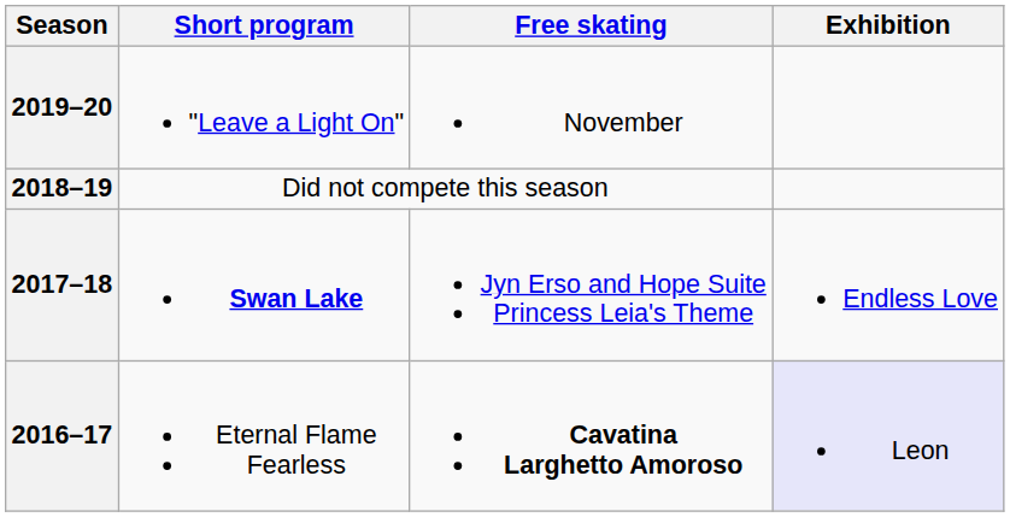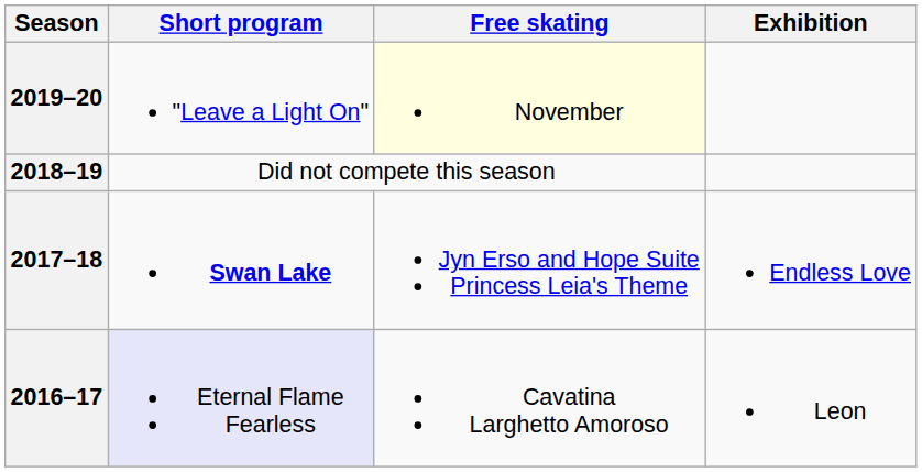2019–20 | Free skating: no background -> lightyellow background
2016–17 | Short program: no background -> lavender background
2016–17 | Free skating: bold -> normal
2016–17 | Exhibition: lavender background -> no background
